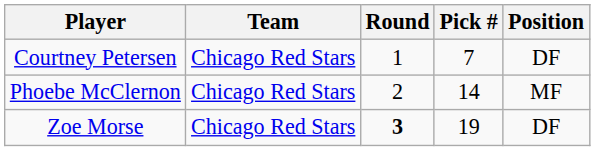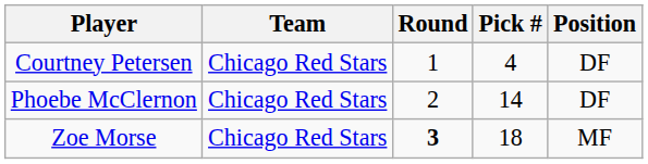Courtney Petersen | Pick #: 7 -> 4
Phoebe McClernon | Position: MF -> DF
Zoe Morse | Pick #: 19 -> 18
Zoe Morse | Position: DF -> MF
